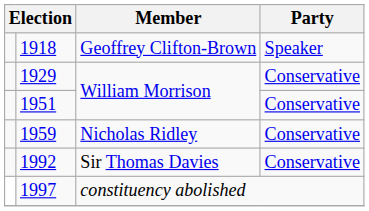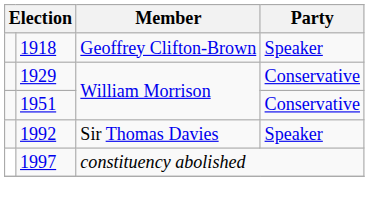- row: 1959 | Nicholas Ridley | Conservative
1992 | Party: Conservative -> Speaker
